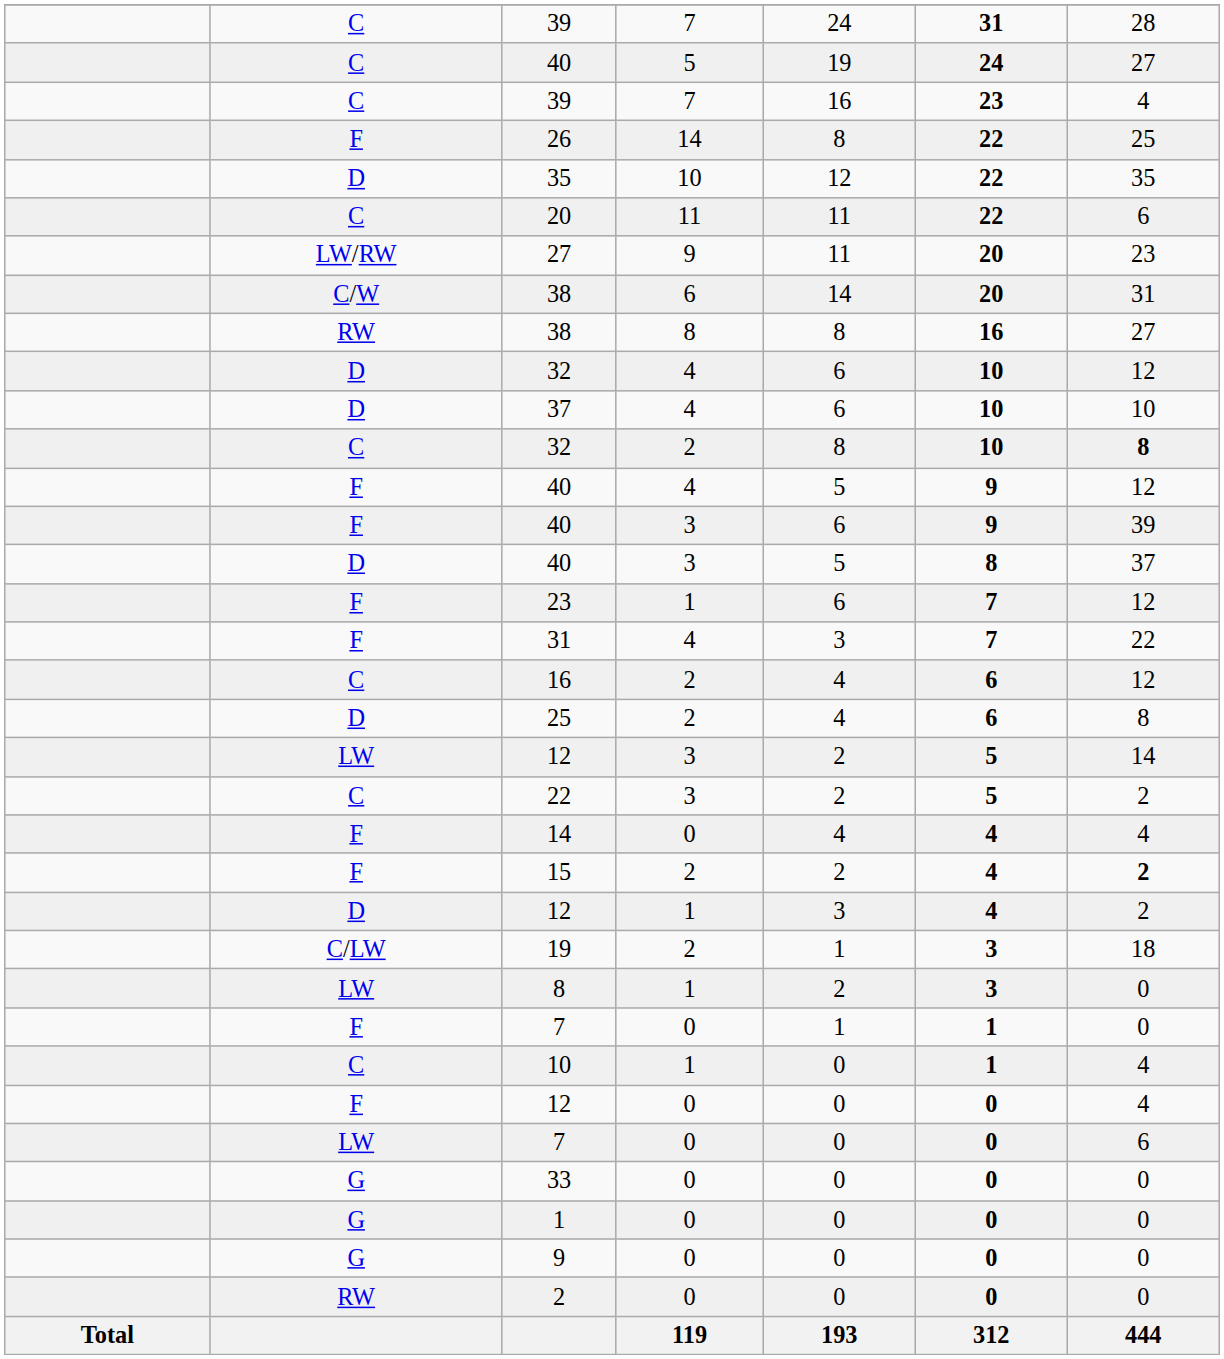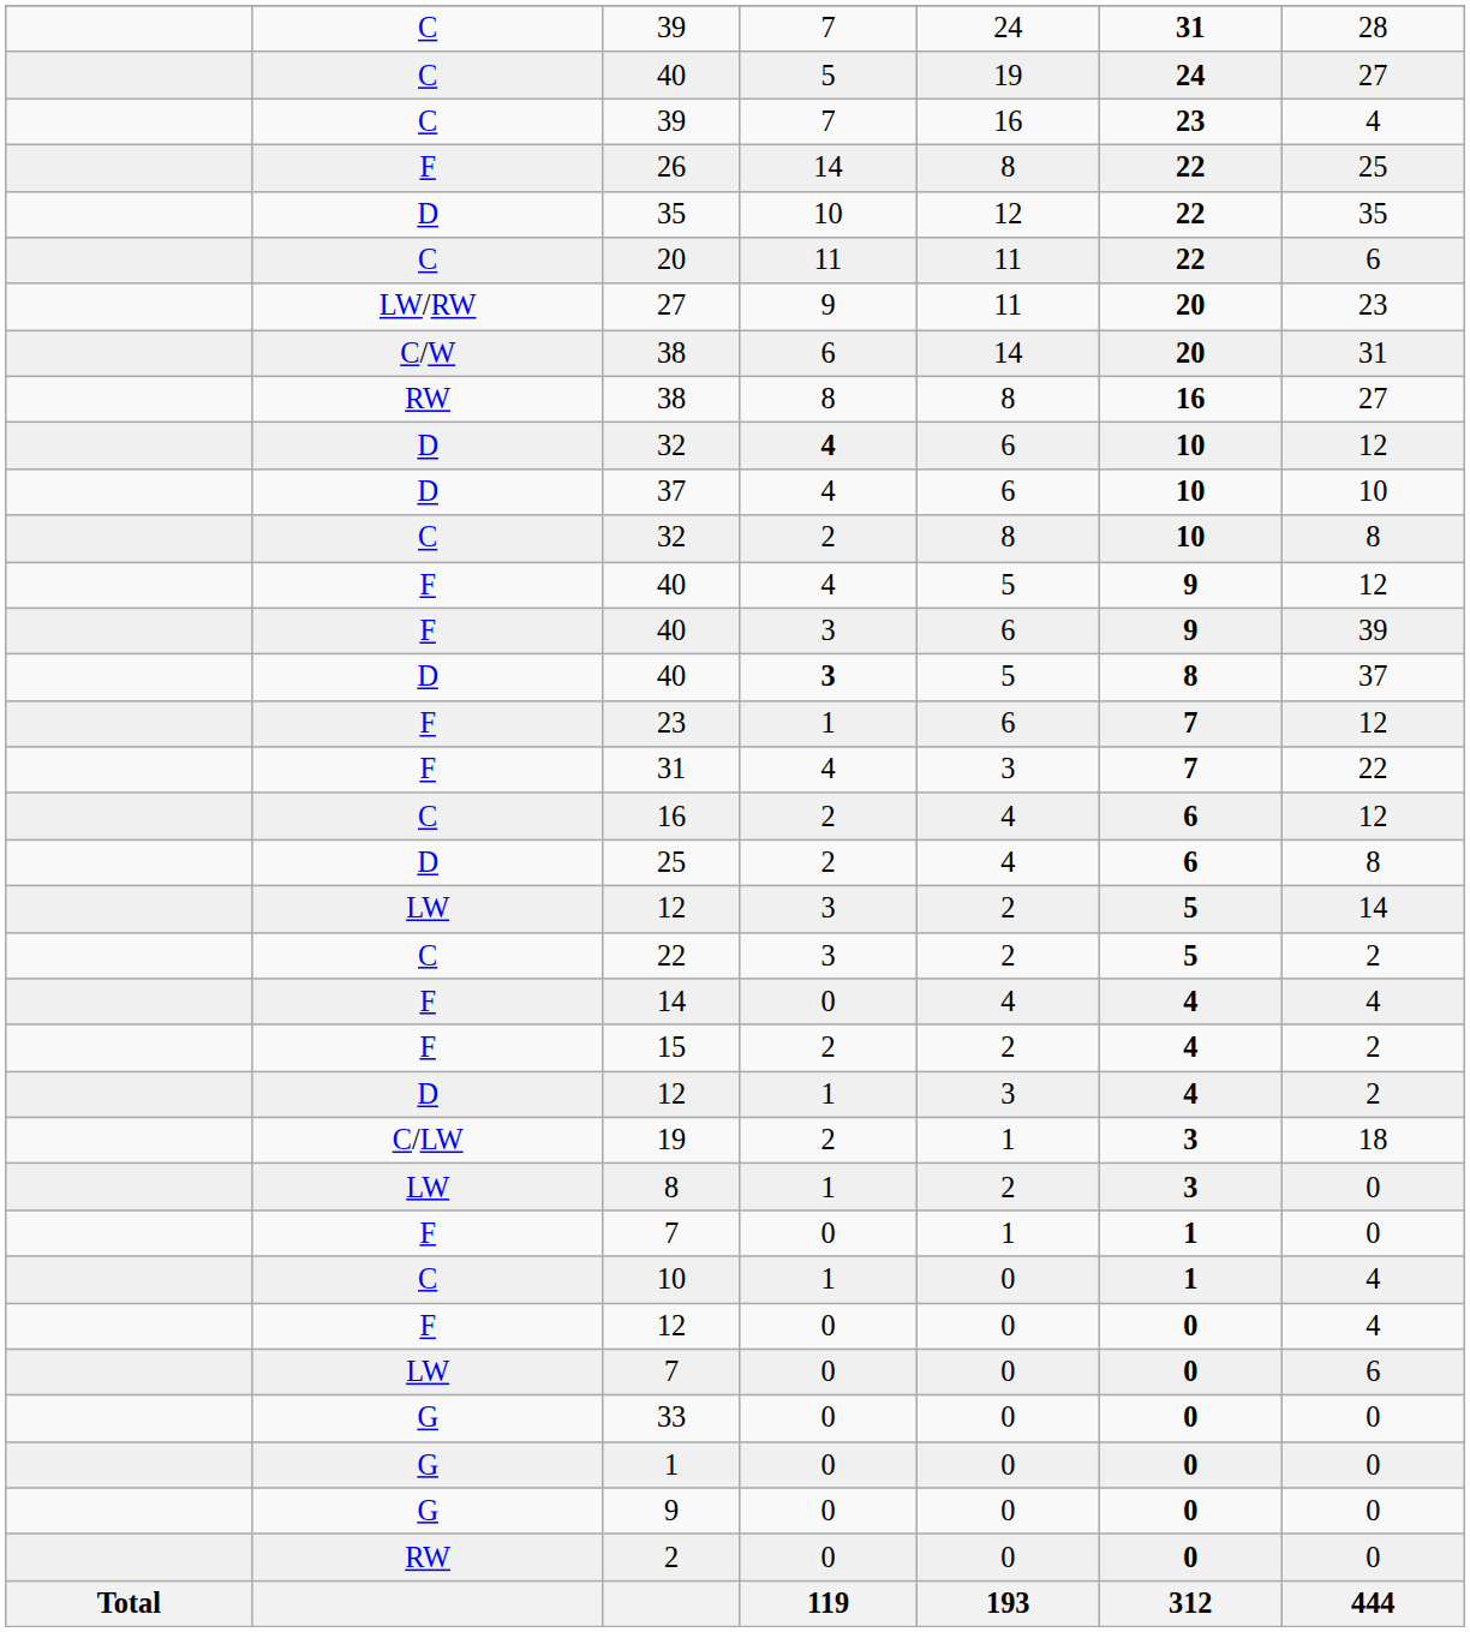D / 32 | column 4: normal -> bold
C / 32 | column 7: bold -> normal
D / 40 | column 4: normal -> bold
15 | column 7: bold -> normal
